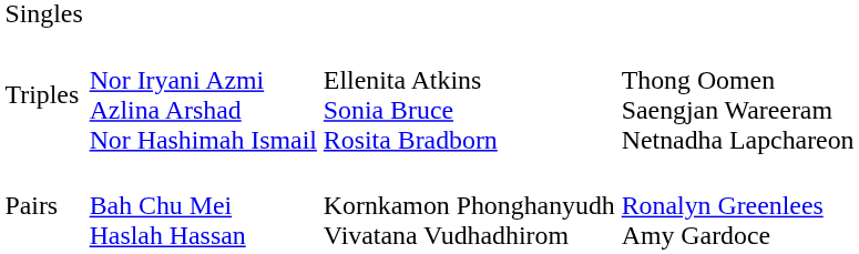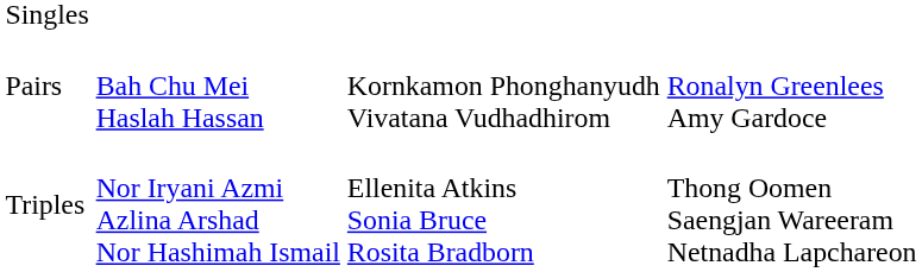rows swapped: Pairs <-> Triples
